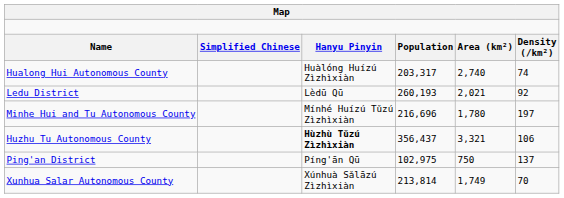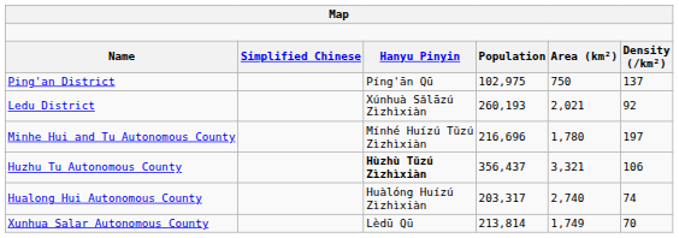rows swapped: Ping'an District <-> Hualong Hui Autonomous County
Ledu District | column 3: Lèdū Qū -> Xúnhuà Sǎlāzú Zìzhìxiàn
Xunhua Salar Autonomous County | column 3: Xúnhuà Sǎlāzú Zìzhìxiàn -> Lèdū Qū
